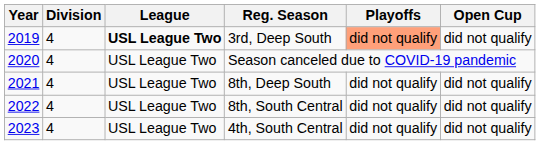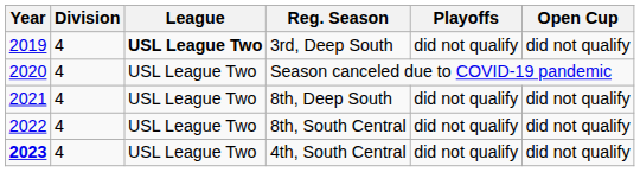3rd, Deep South | Playoffs: lightsalmon background -> no background
4th, South Central | Year: normal -> bold
